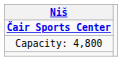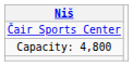Čair Sports Center | Niš: bold -> normal
